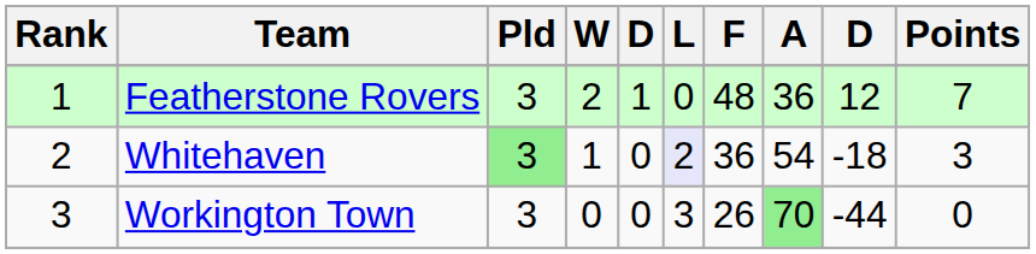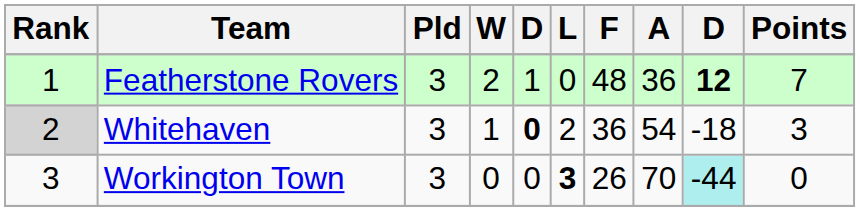Featherstone Rovers | column 9: normal -> bold
Whitehaven | Rank: no background -> lightgrey background
Whitehaven | Pld: lightgreen background -> no background
Whitehaven | column 5: normal -> bold
Whitehaven | L: lavender background -> no background
Workington Town | L: normal -> bold
Workington Town | A: lightgreen background -> no background
Workington Town | column 9: no background -> paleturquoise background
